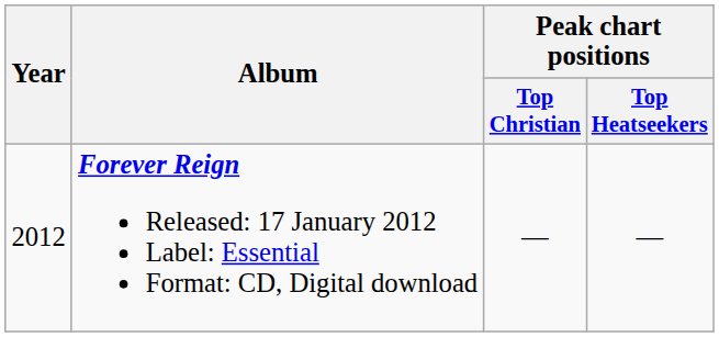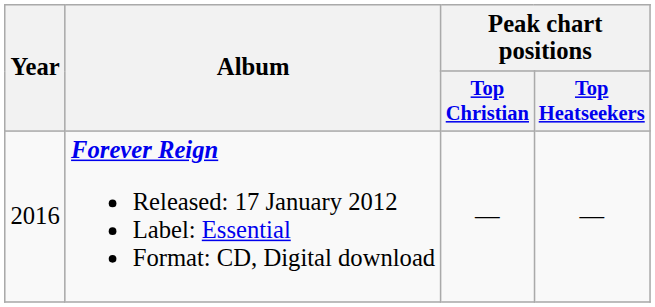row 3 | Year: 2012 -> 2016
